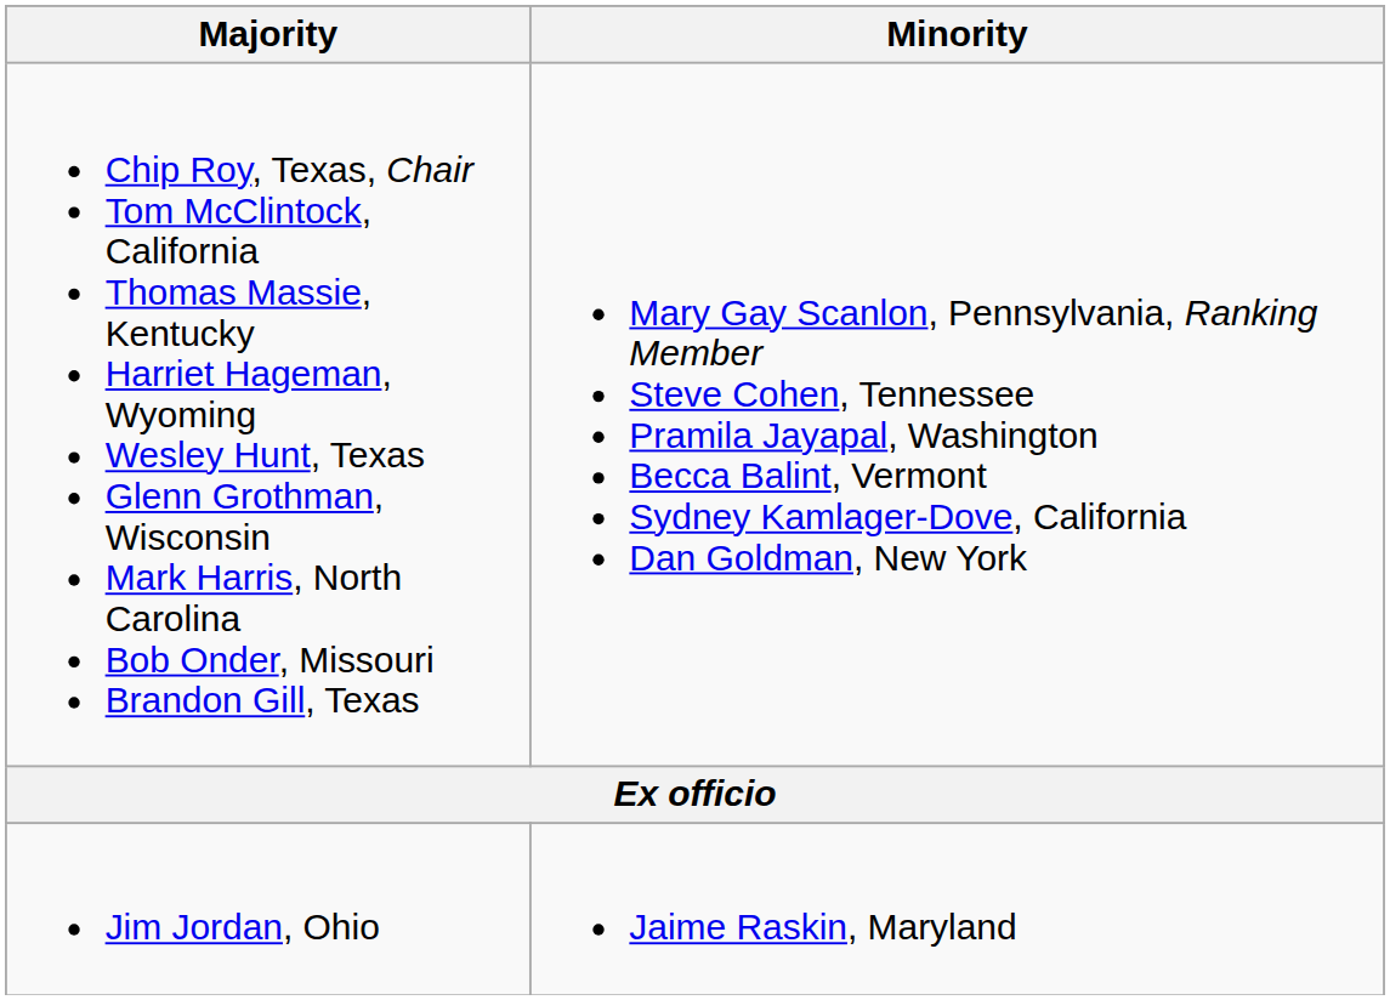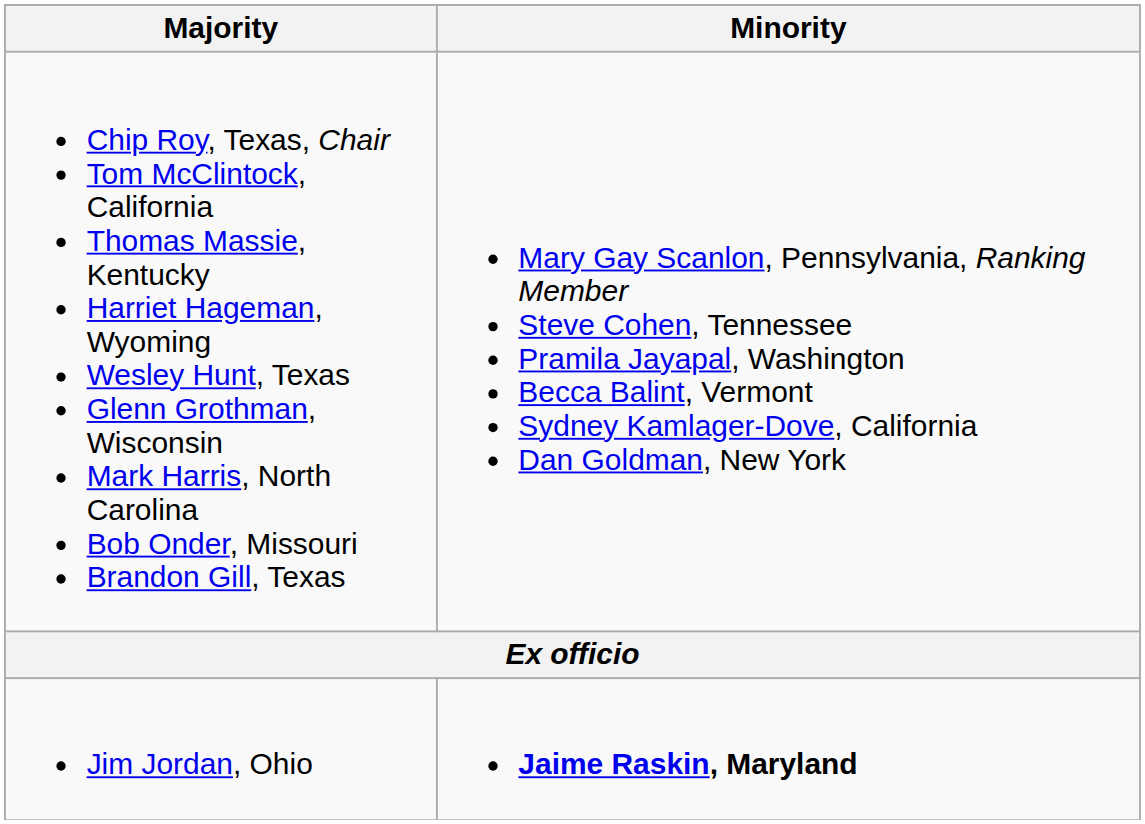Jim Jordan, Ohio | Minority: normal -> bold
